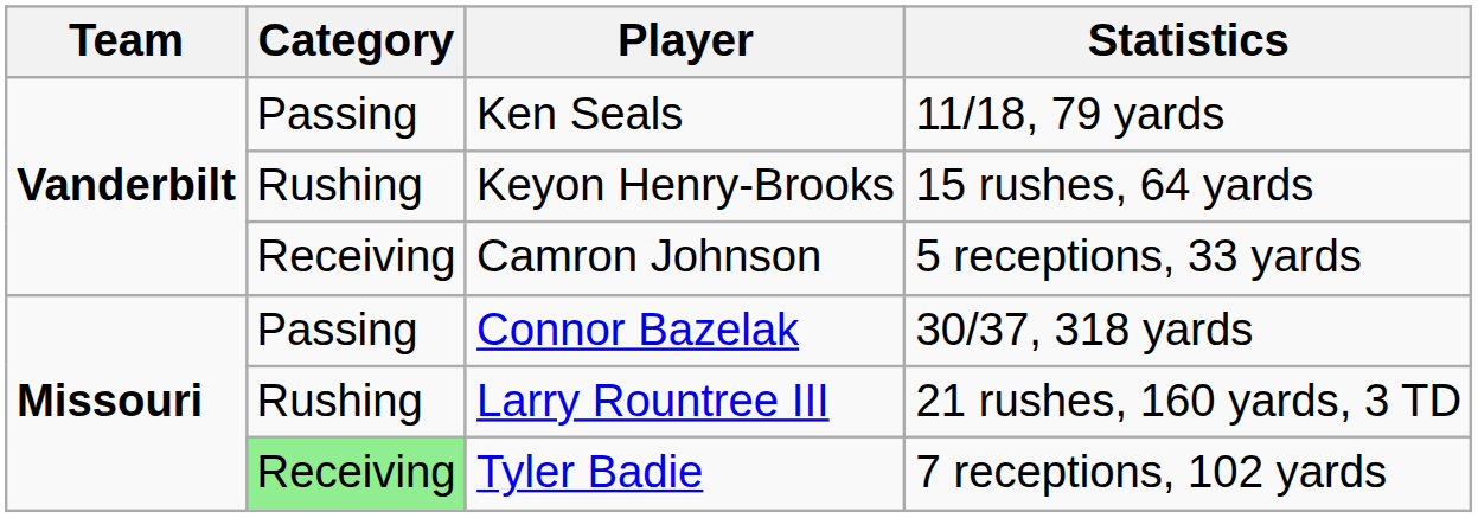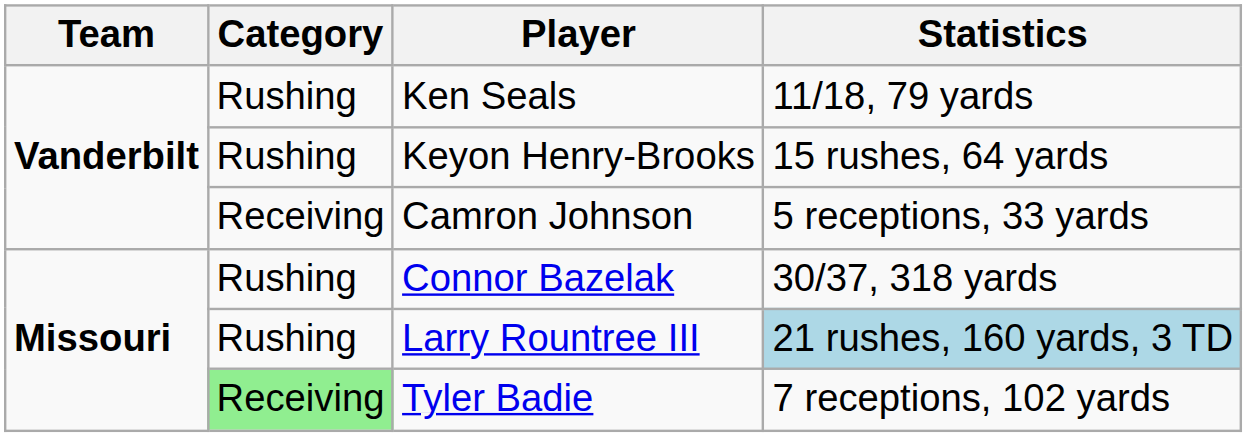Ken Seals | Category: Passing -> Rushing
Connor Bazelak | Category: Passing -> Rushing
Larry Rountree III | Statistics: no background -> lightblue background
